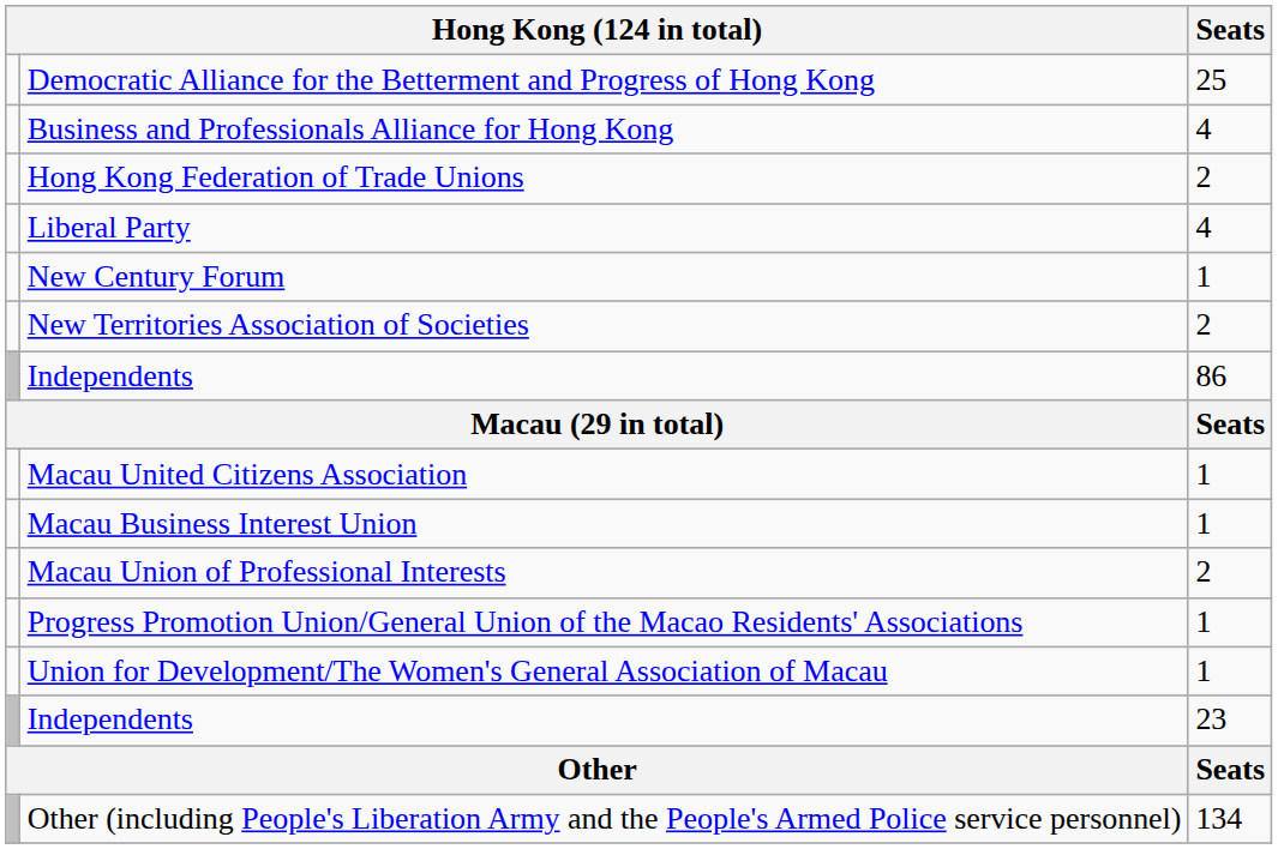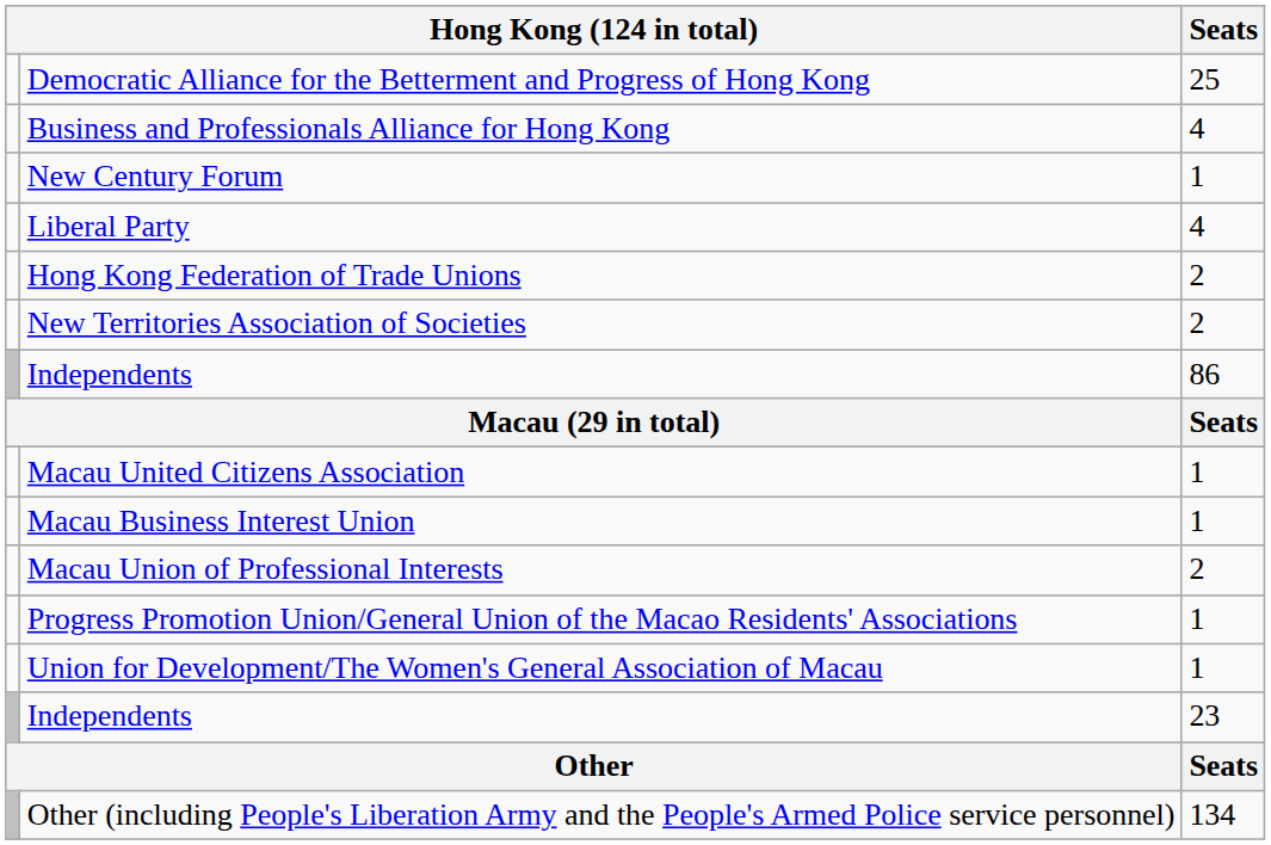rows swapped: Hong Kong Federation of Trade Unions <-> New Century Forum
